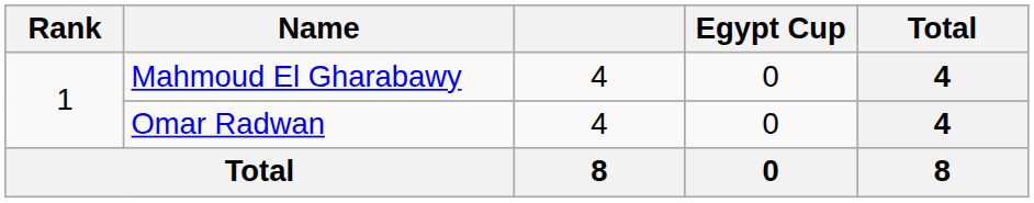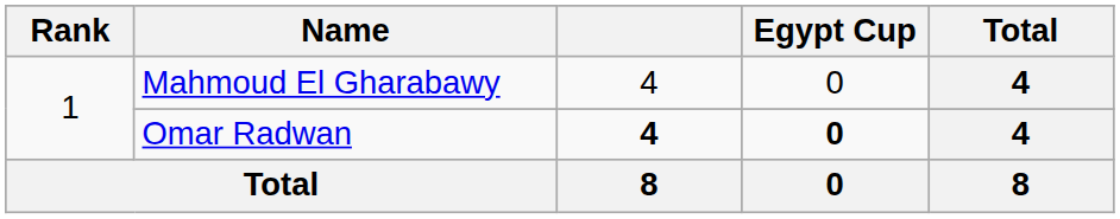Omar Radwan | column 3: normal -> bold
Omar Radwan | Egypt Cup: normal -> bold
